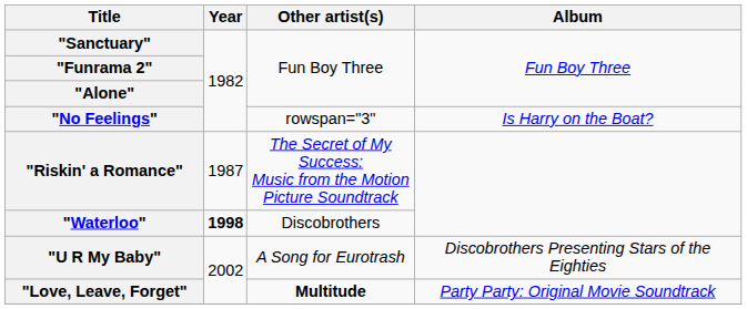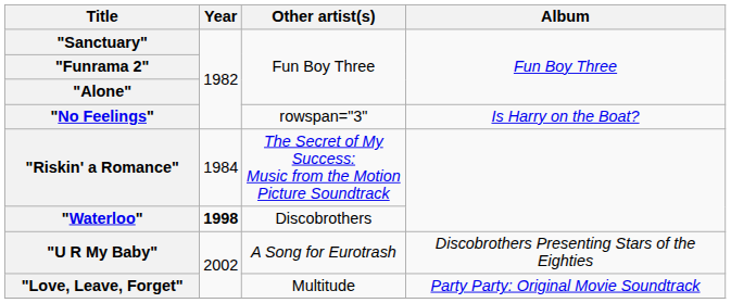"Riskin' a Romance" | Year: 1987 -> 1984
"Love, Leave, Forget" | Other artist(s): bold -> normal
